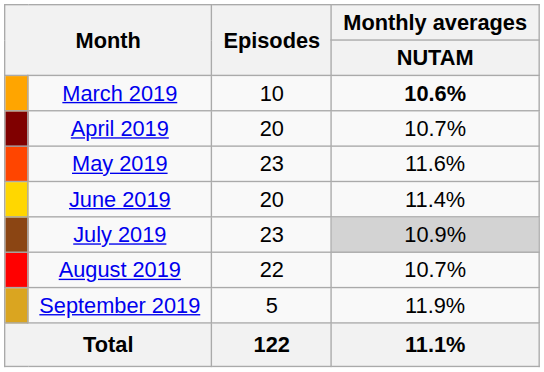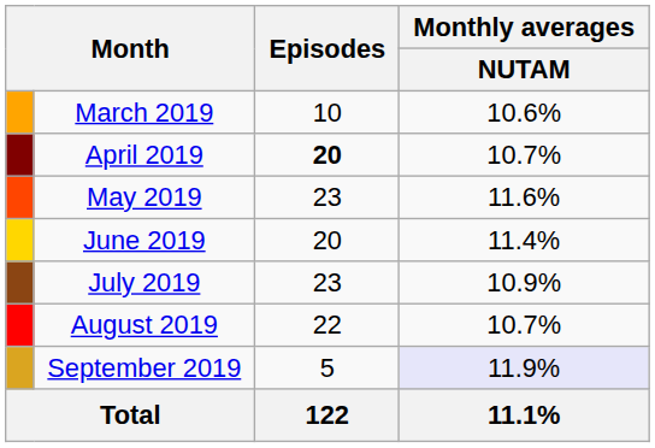March 2019 | Monthly averages / NUTAM: bold -> normal
April 2019 | Episodes: normal -> bold
July 2019 | Monthly averages / NUTAM: lightgrey background -> no background
September 2019 | Monthly averages / NUTAM: no background -> lavender background
